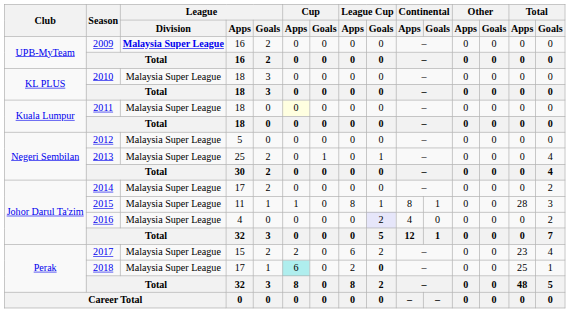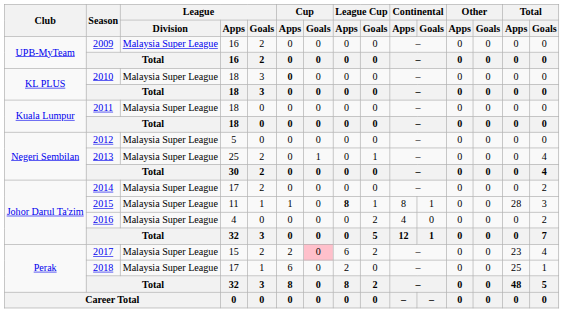2009 | League / Division: bold -> normal
2010 | Cup / Apps: normal -> bold
2011 | Cup / Apps: lightyellow background -> no background
2015 | League Cup / Apps: normal -> bold
2016 | League Cup / Goals: lavender background -> no background
2017 | Cup / Goals: no background -> pink background
2018 | Cup / Apps: paleturquoise background -> no background
2018 | League Cup / Goals: bold -> normal
